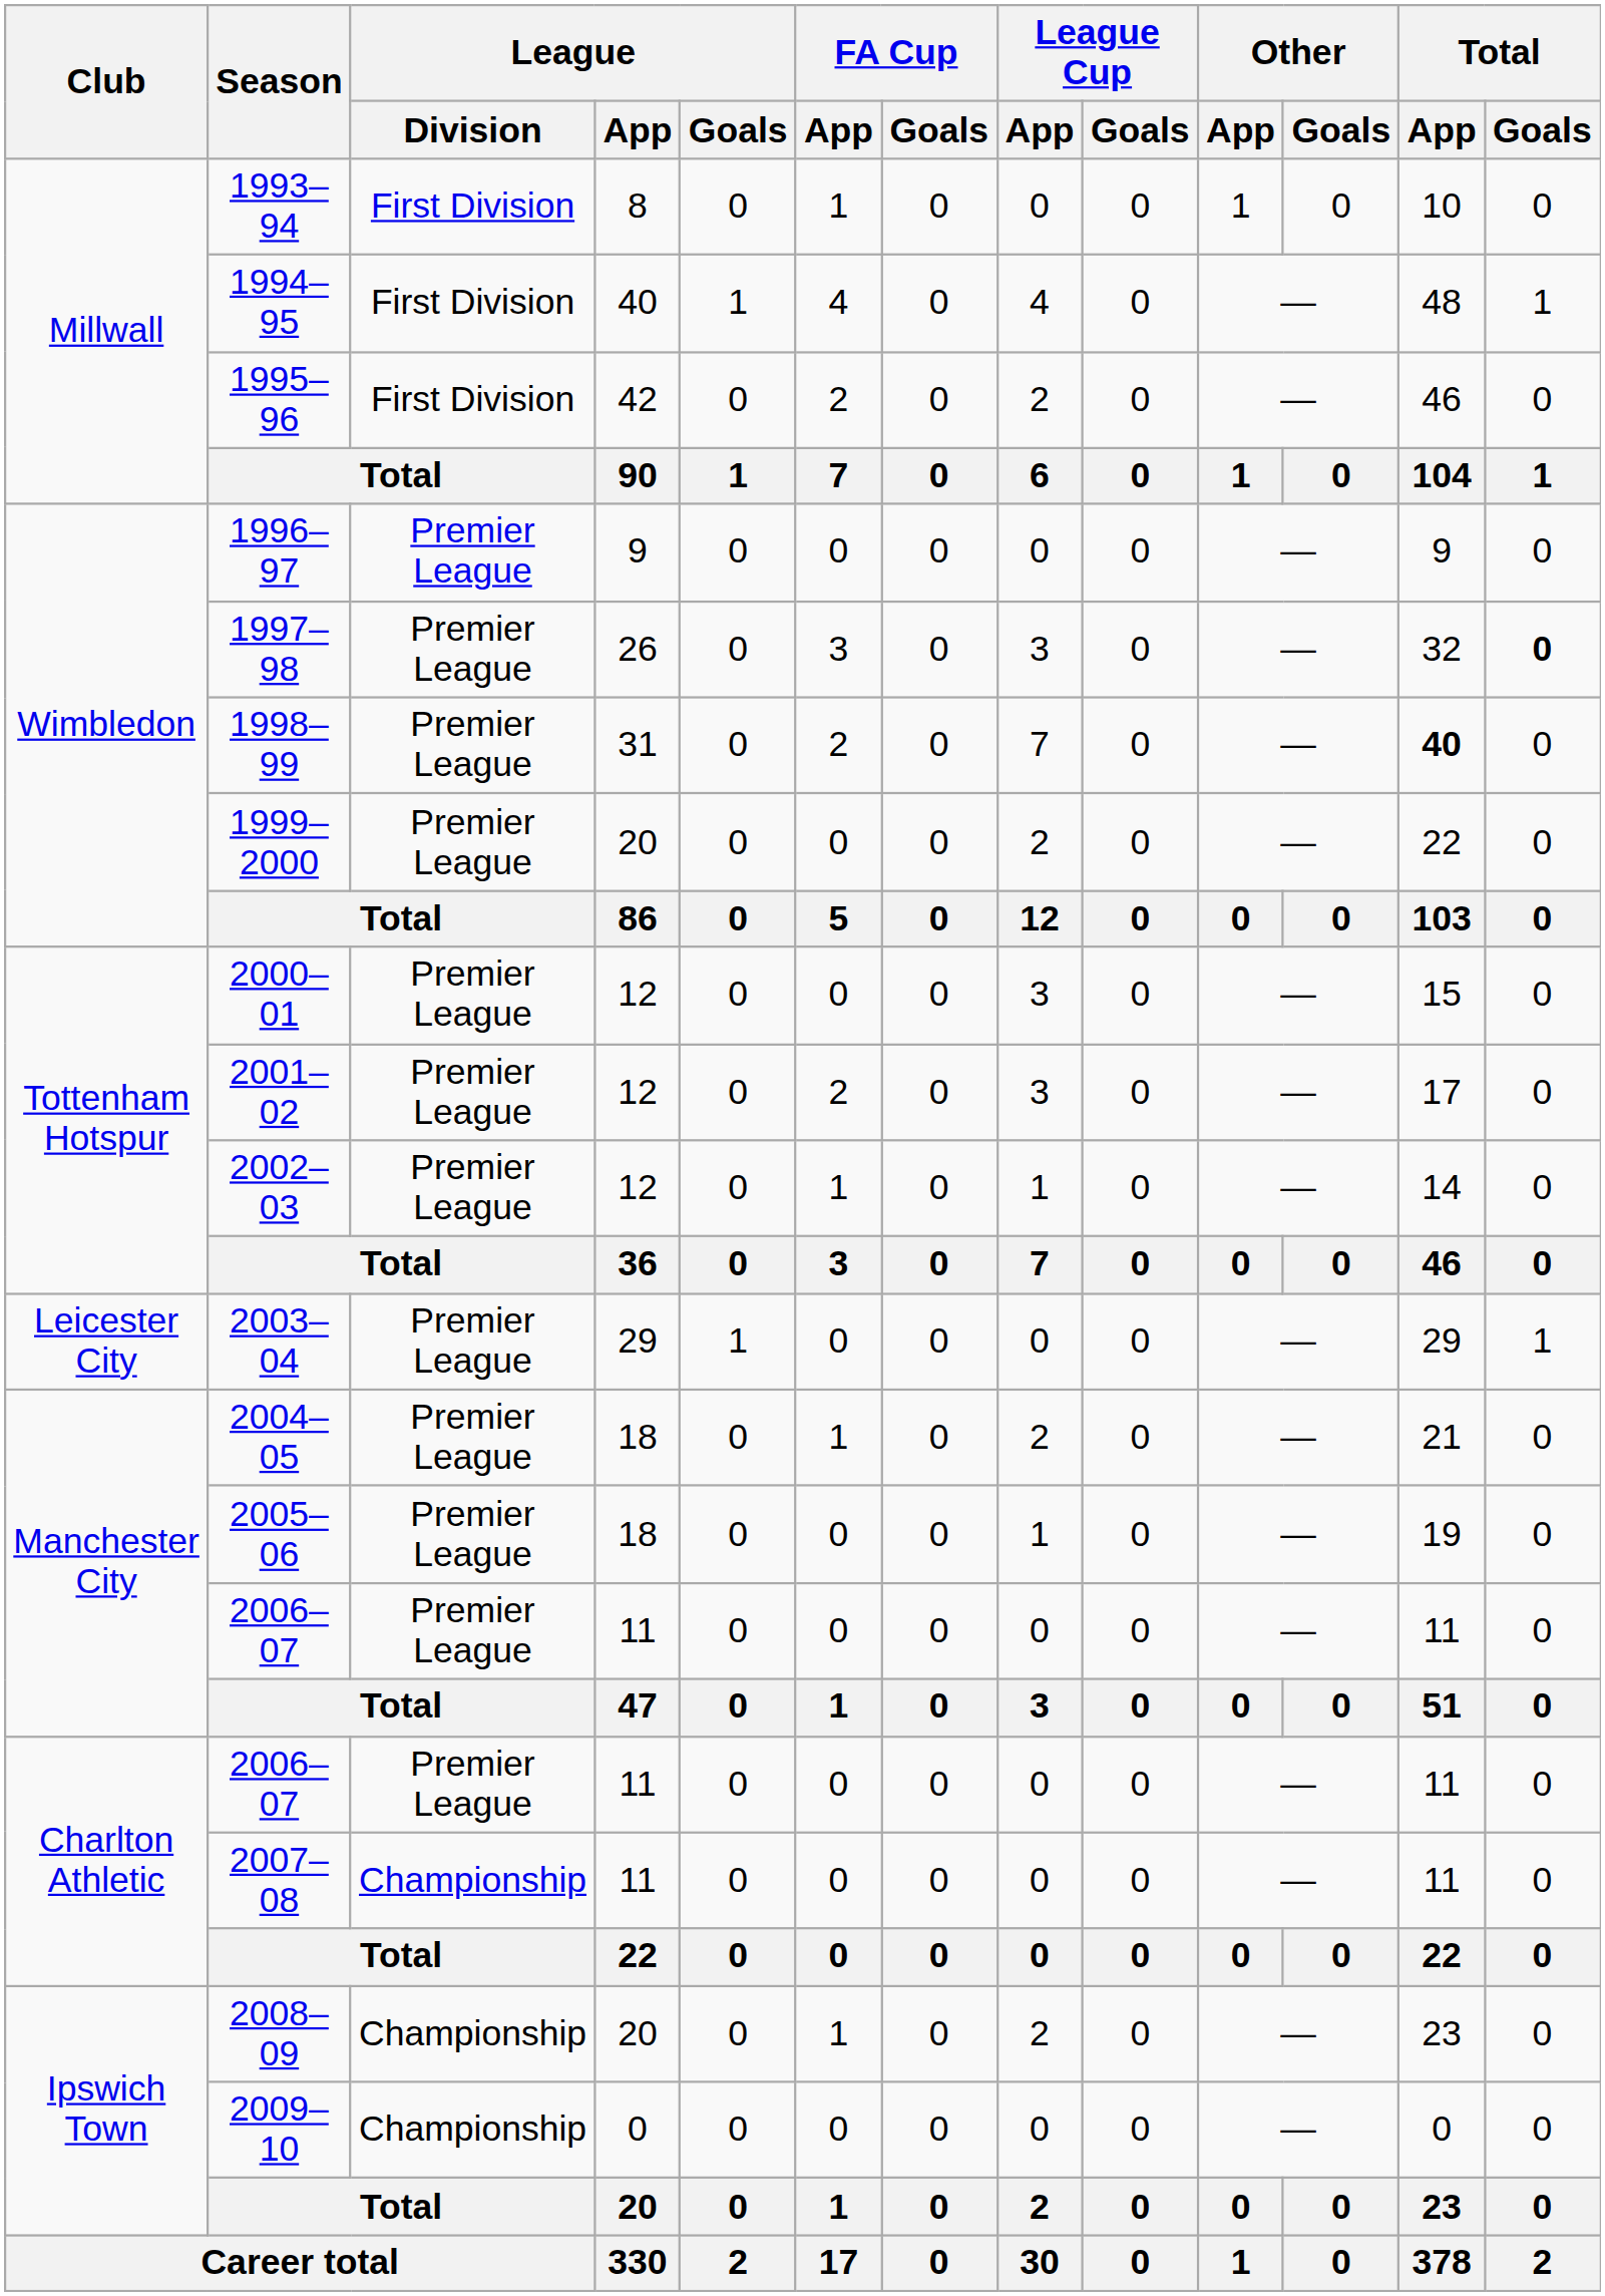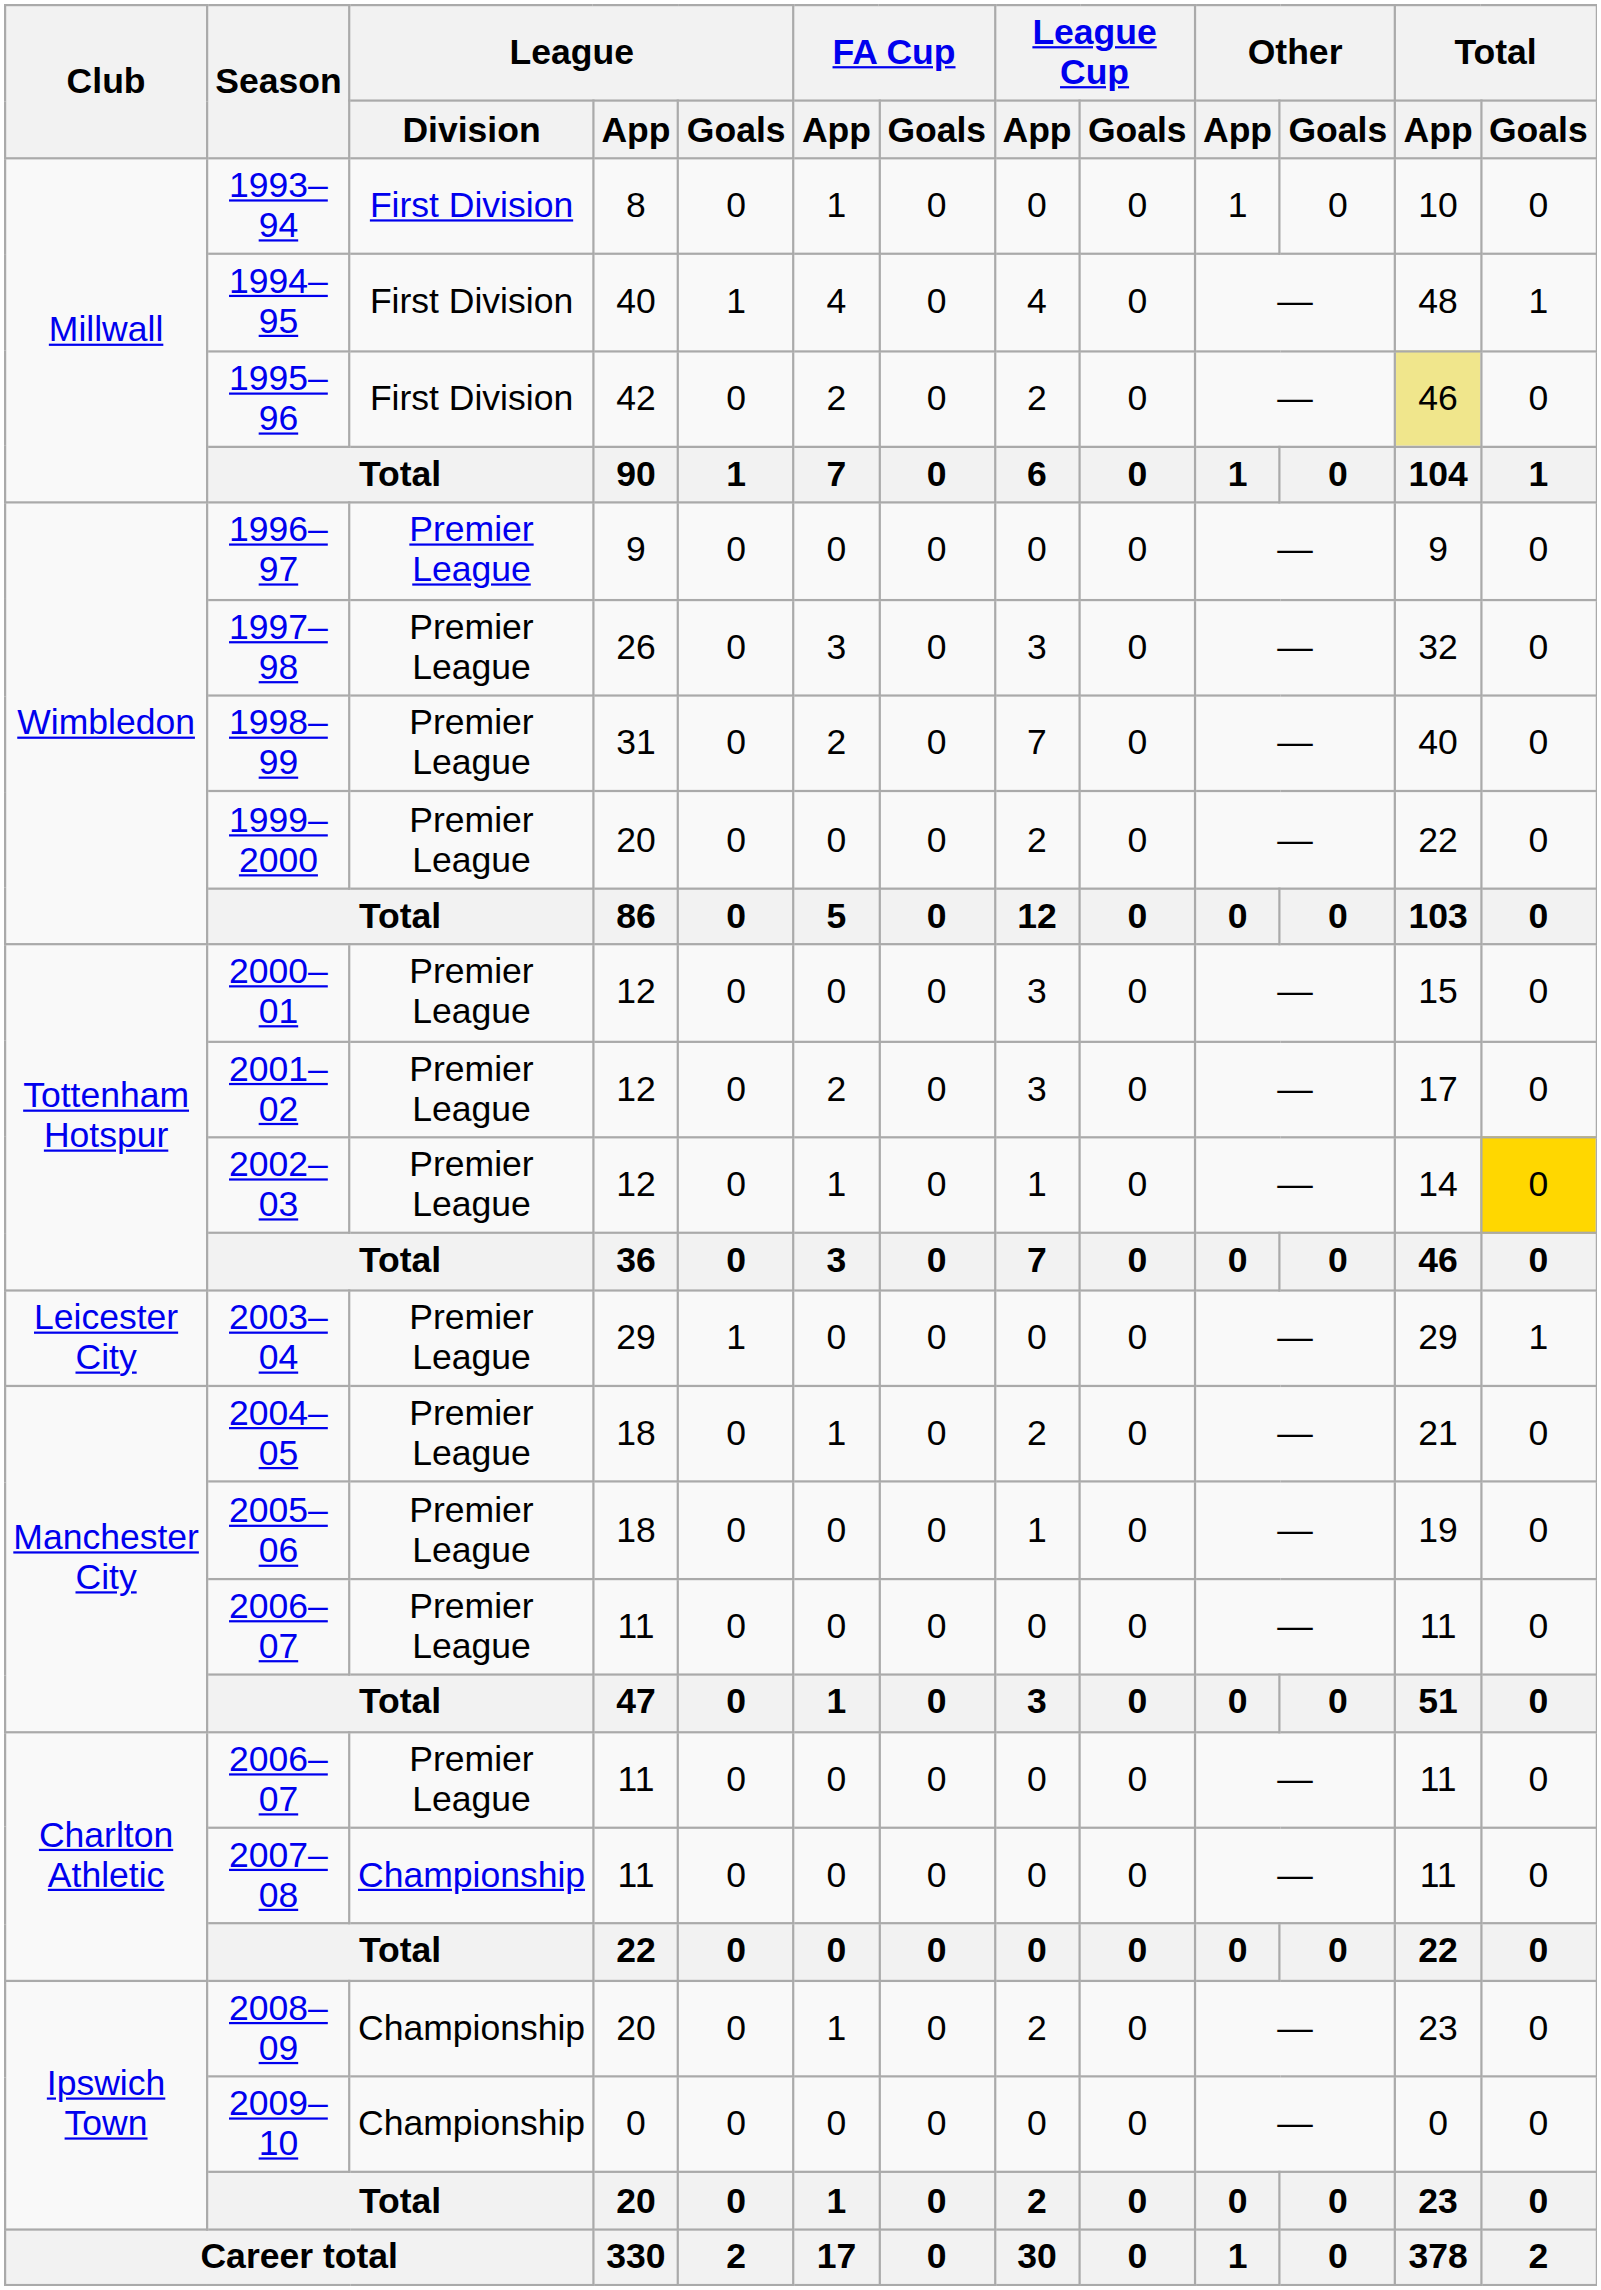1995–96 | Total / App: no background -> khaki background
1997–98 | Total / Goals: bold -> normal
1998–99 | Total / App: bold -> normal
2002–03 | Total / Goals: no background -> gold background
